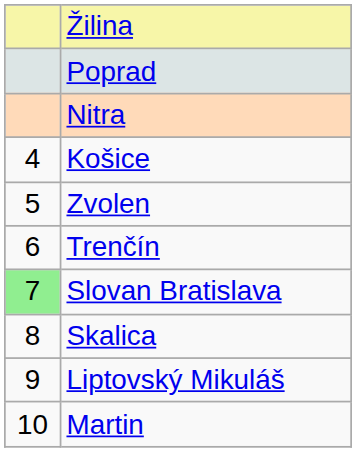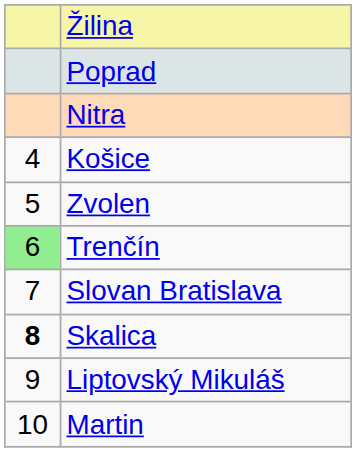Trenčín | column 1: no background -> lightgreen background
Slovan Bratislava | column 1: lightgreen background -> no background
Skalica | column 1: normal -> bold
